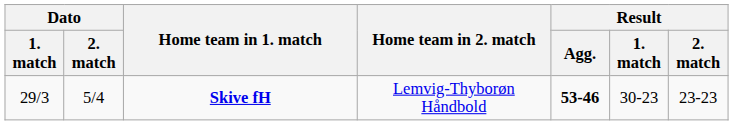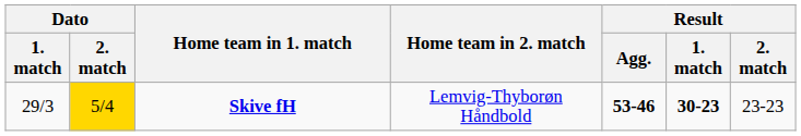Skive fH | Dato / 2. match: no background -> gold background
Skive fH | Result / 1. match: normal -> bold
